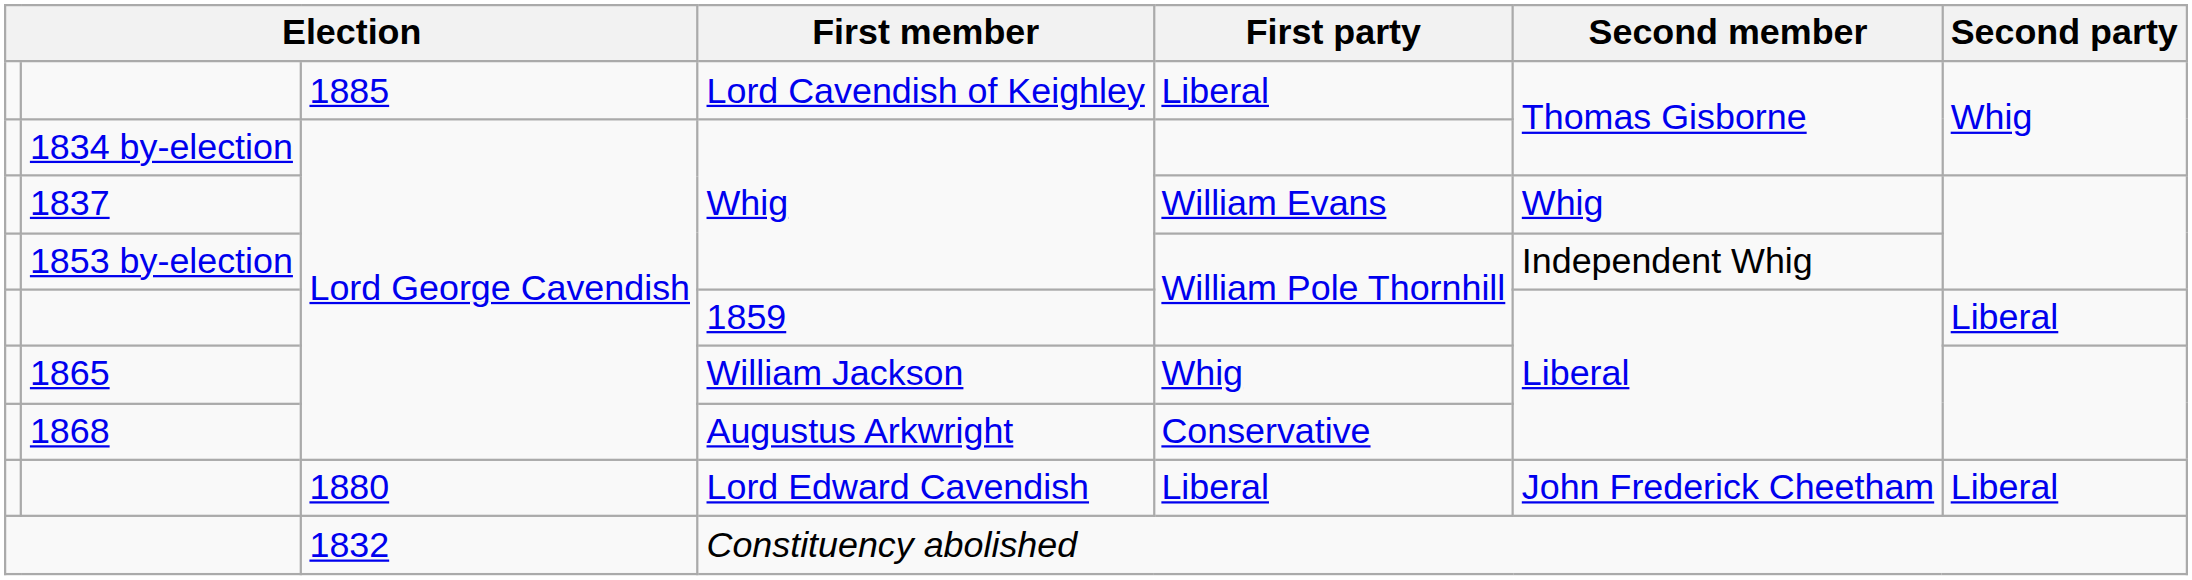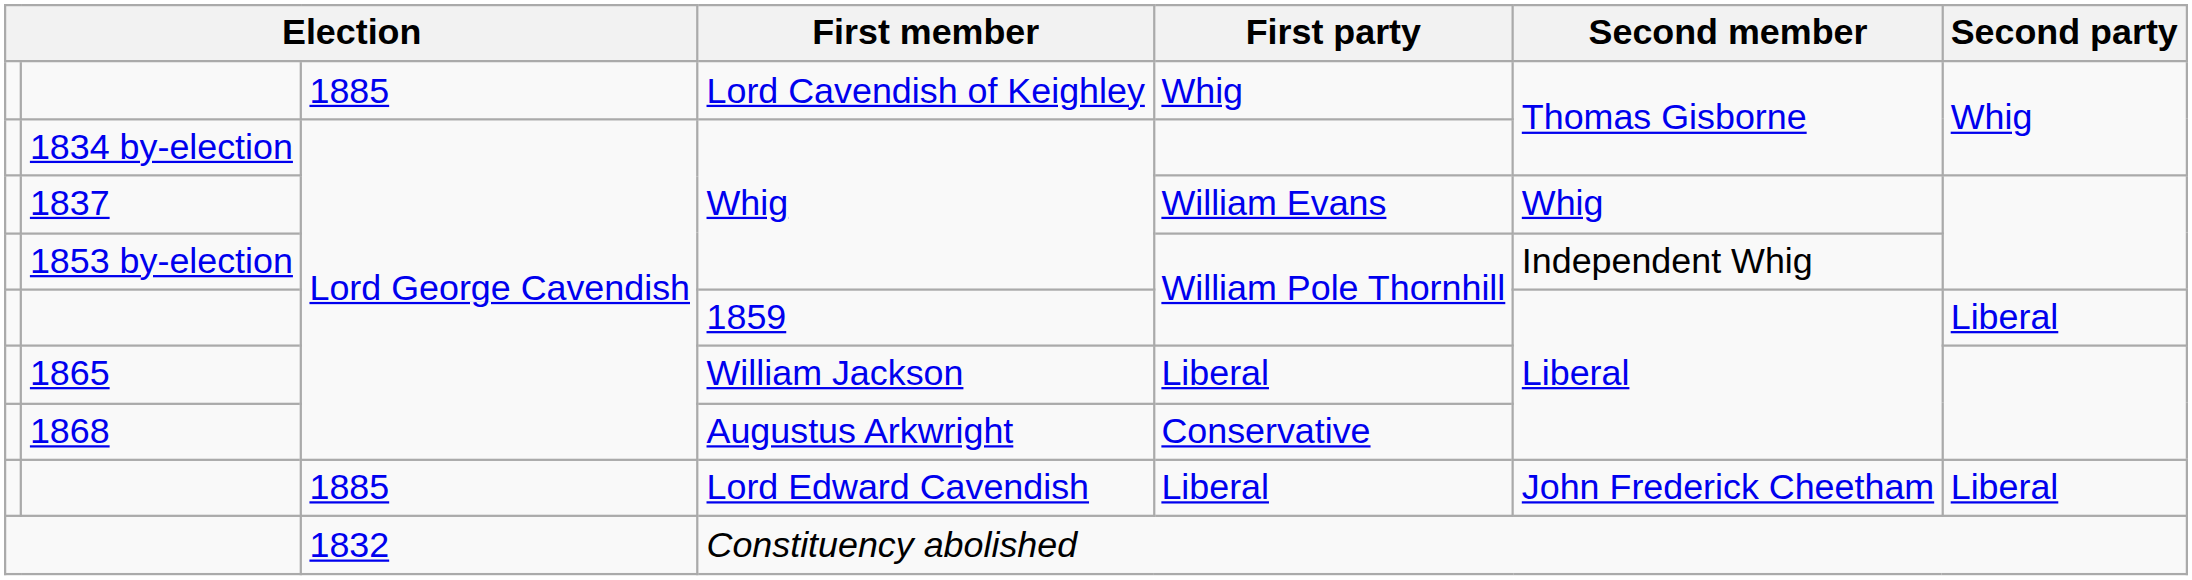Lord Cavendish of Keighley | First party: Liberal -> Whig
William Jackson | First party: Whig -> Liberal
Lord Edward Cavendish | column 3: 1880 -> 1885
